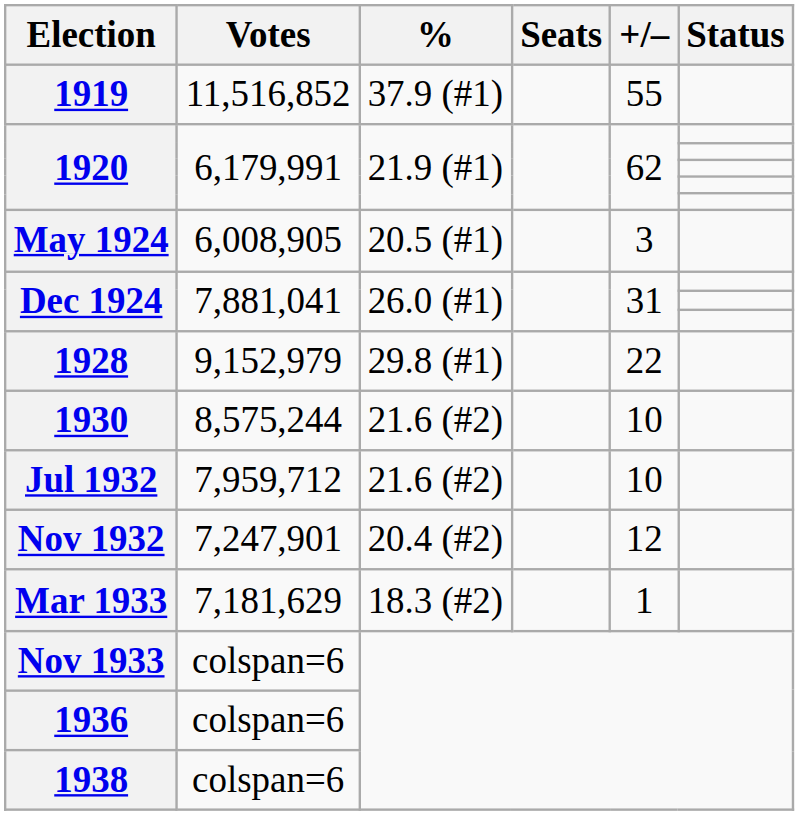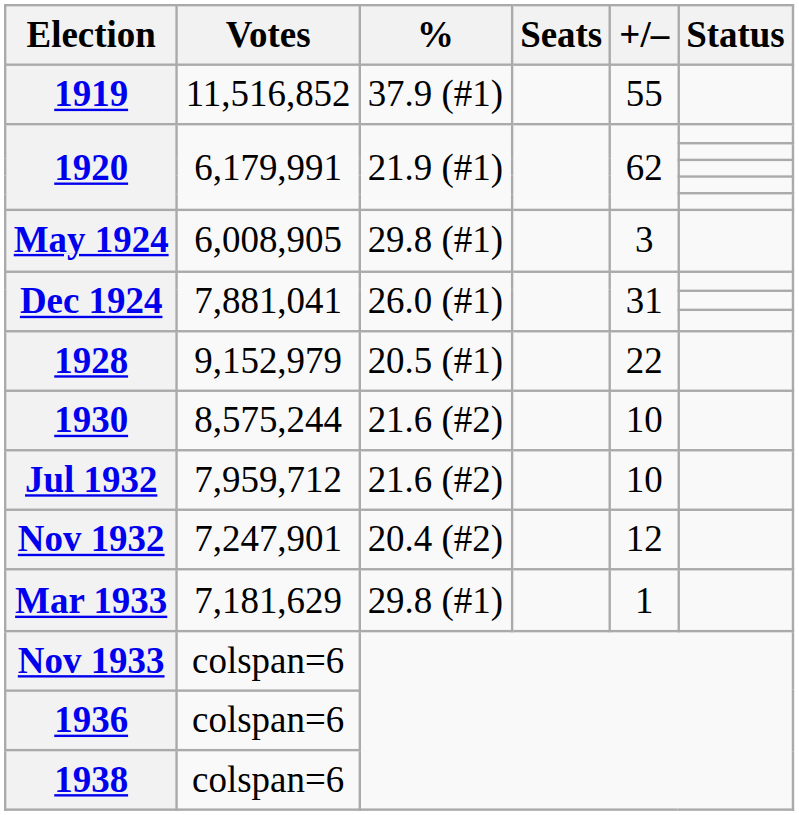May 1924 | %: 20.5 (#1) -> 29.8 (#1)
1928 | %: 29.8 (#1) -> 20.5 (#1)
Mar 1933 | %: 18.3 (#2) -> 29.8 (#1)
